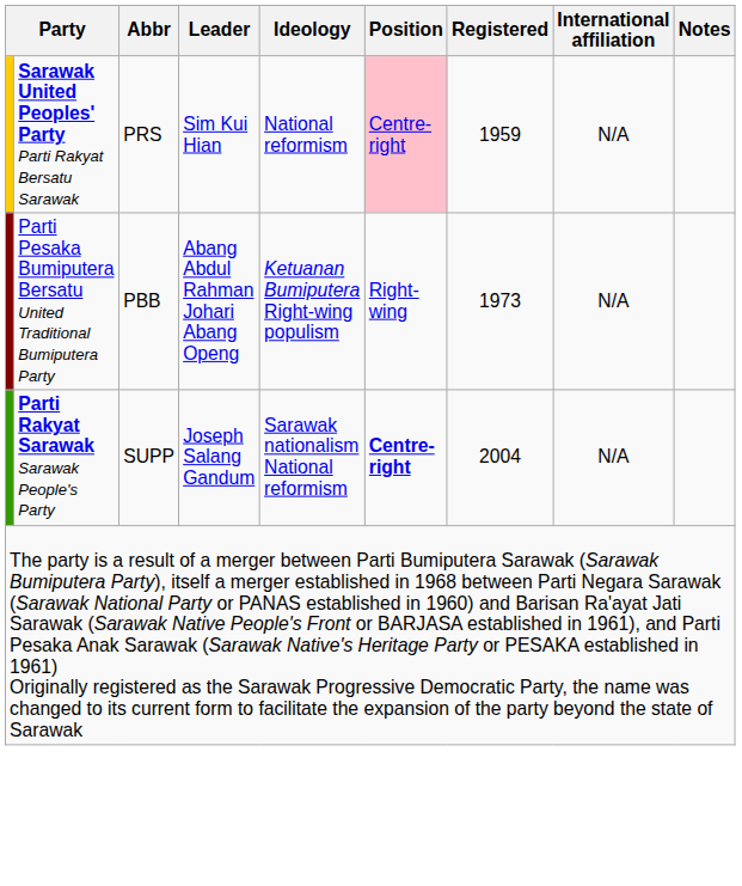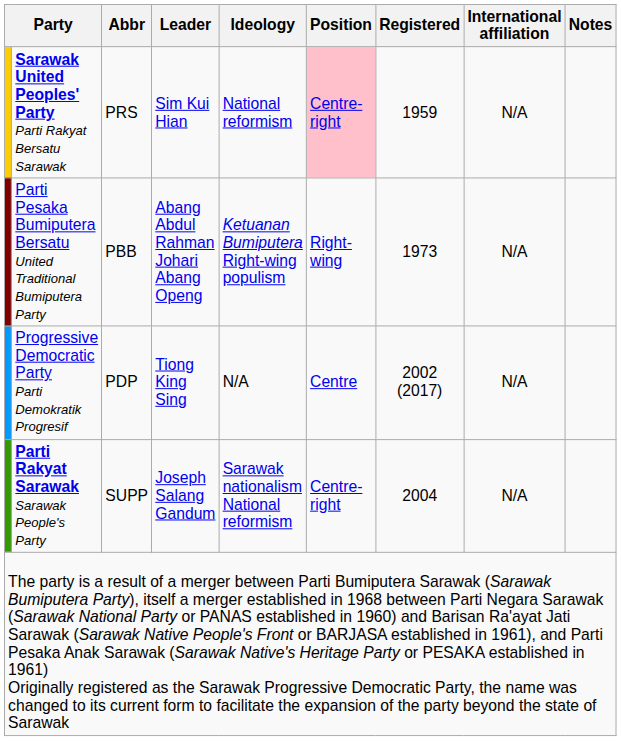+ row: Progressive Democratic Party Parti Demokratik Progresif | PDP | Tiong King Sing | N/A | Centre | 2002 (2017) | N/A
Parti Rakyat Sarawak Sarawak People's Party | Position: bold -> normal
